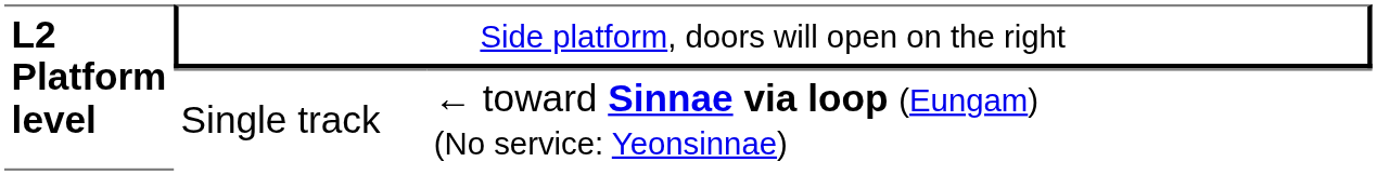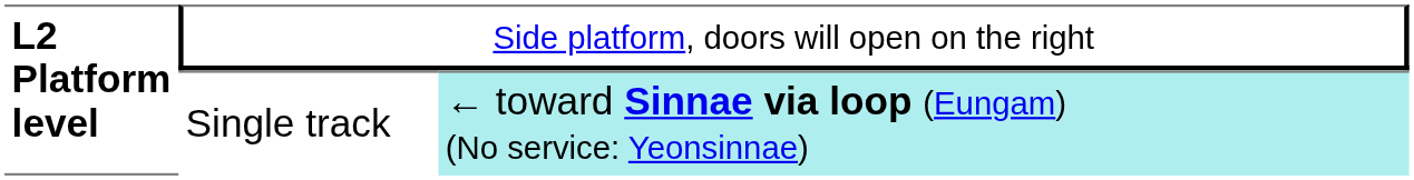L2 Platform level / Single track | column 3: no background -> paleturquoise background
